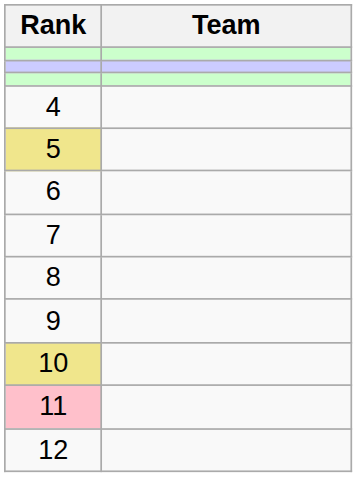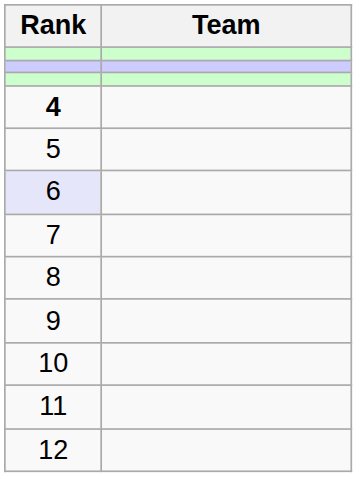row 5 | Rank: normal -> bold
row 6 | Rank: khaki background -> no background
row 7 | Rank: no background -> lavender background
row 11 | Rank: khaki background -> no background
row 12 | Rank: pink background -> no background
